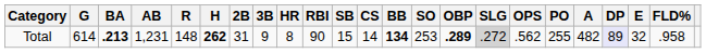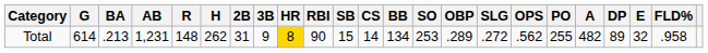row 2 | BA: bold -> normal
row 2 | H: bold -> normal
row 2 | HR: no background -> gold background
row 2 | BB: bold -> normal
row 2 | OBP: bold -> normal
row 2 | SLG: lightgrey background -> no background
row 2 | DP: lavender background -> no background
